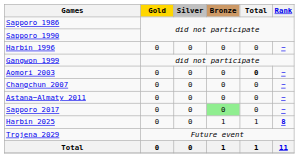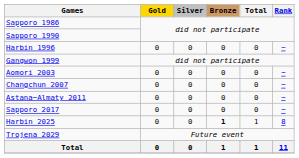Aomori 2003 | Total: bold -> normal
Sapporo 2017 | Bronze: lightgreen background -> no background
Harbin 2025 | Bronze: normal -> bold
Harbin 2025 | Rank: bold -> normal
